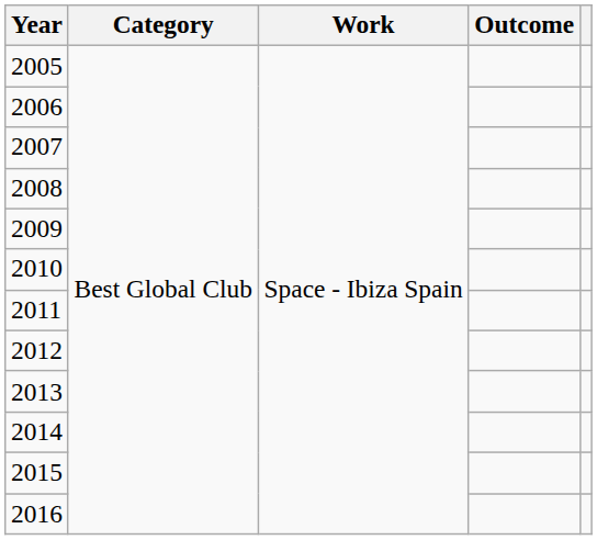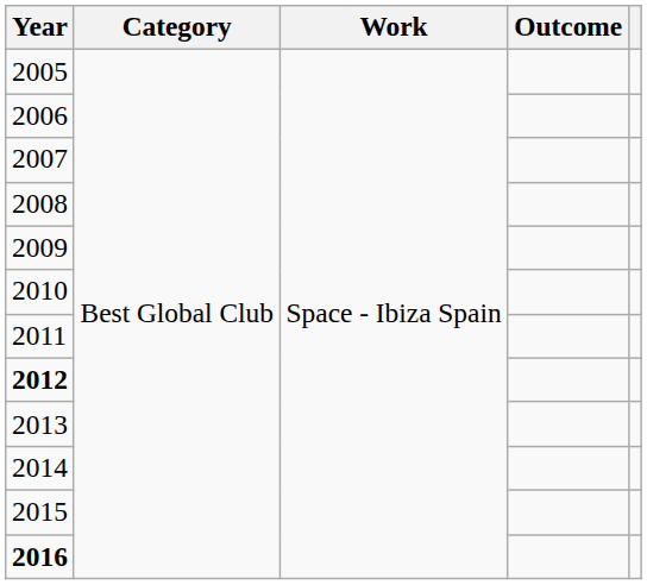2012 | Year: normal -> bold
2016 | Year: normal -> bold
